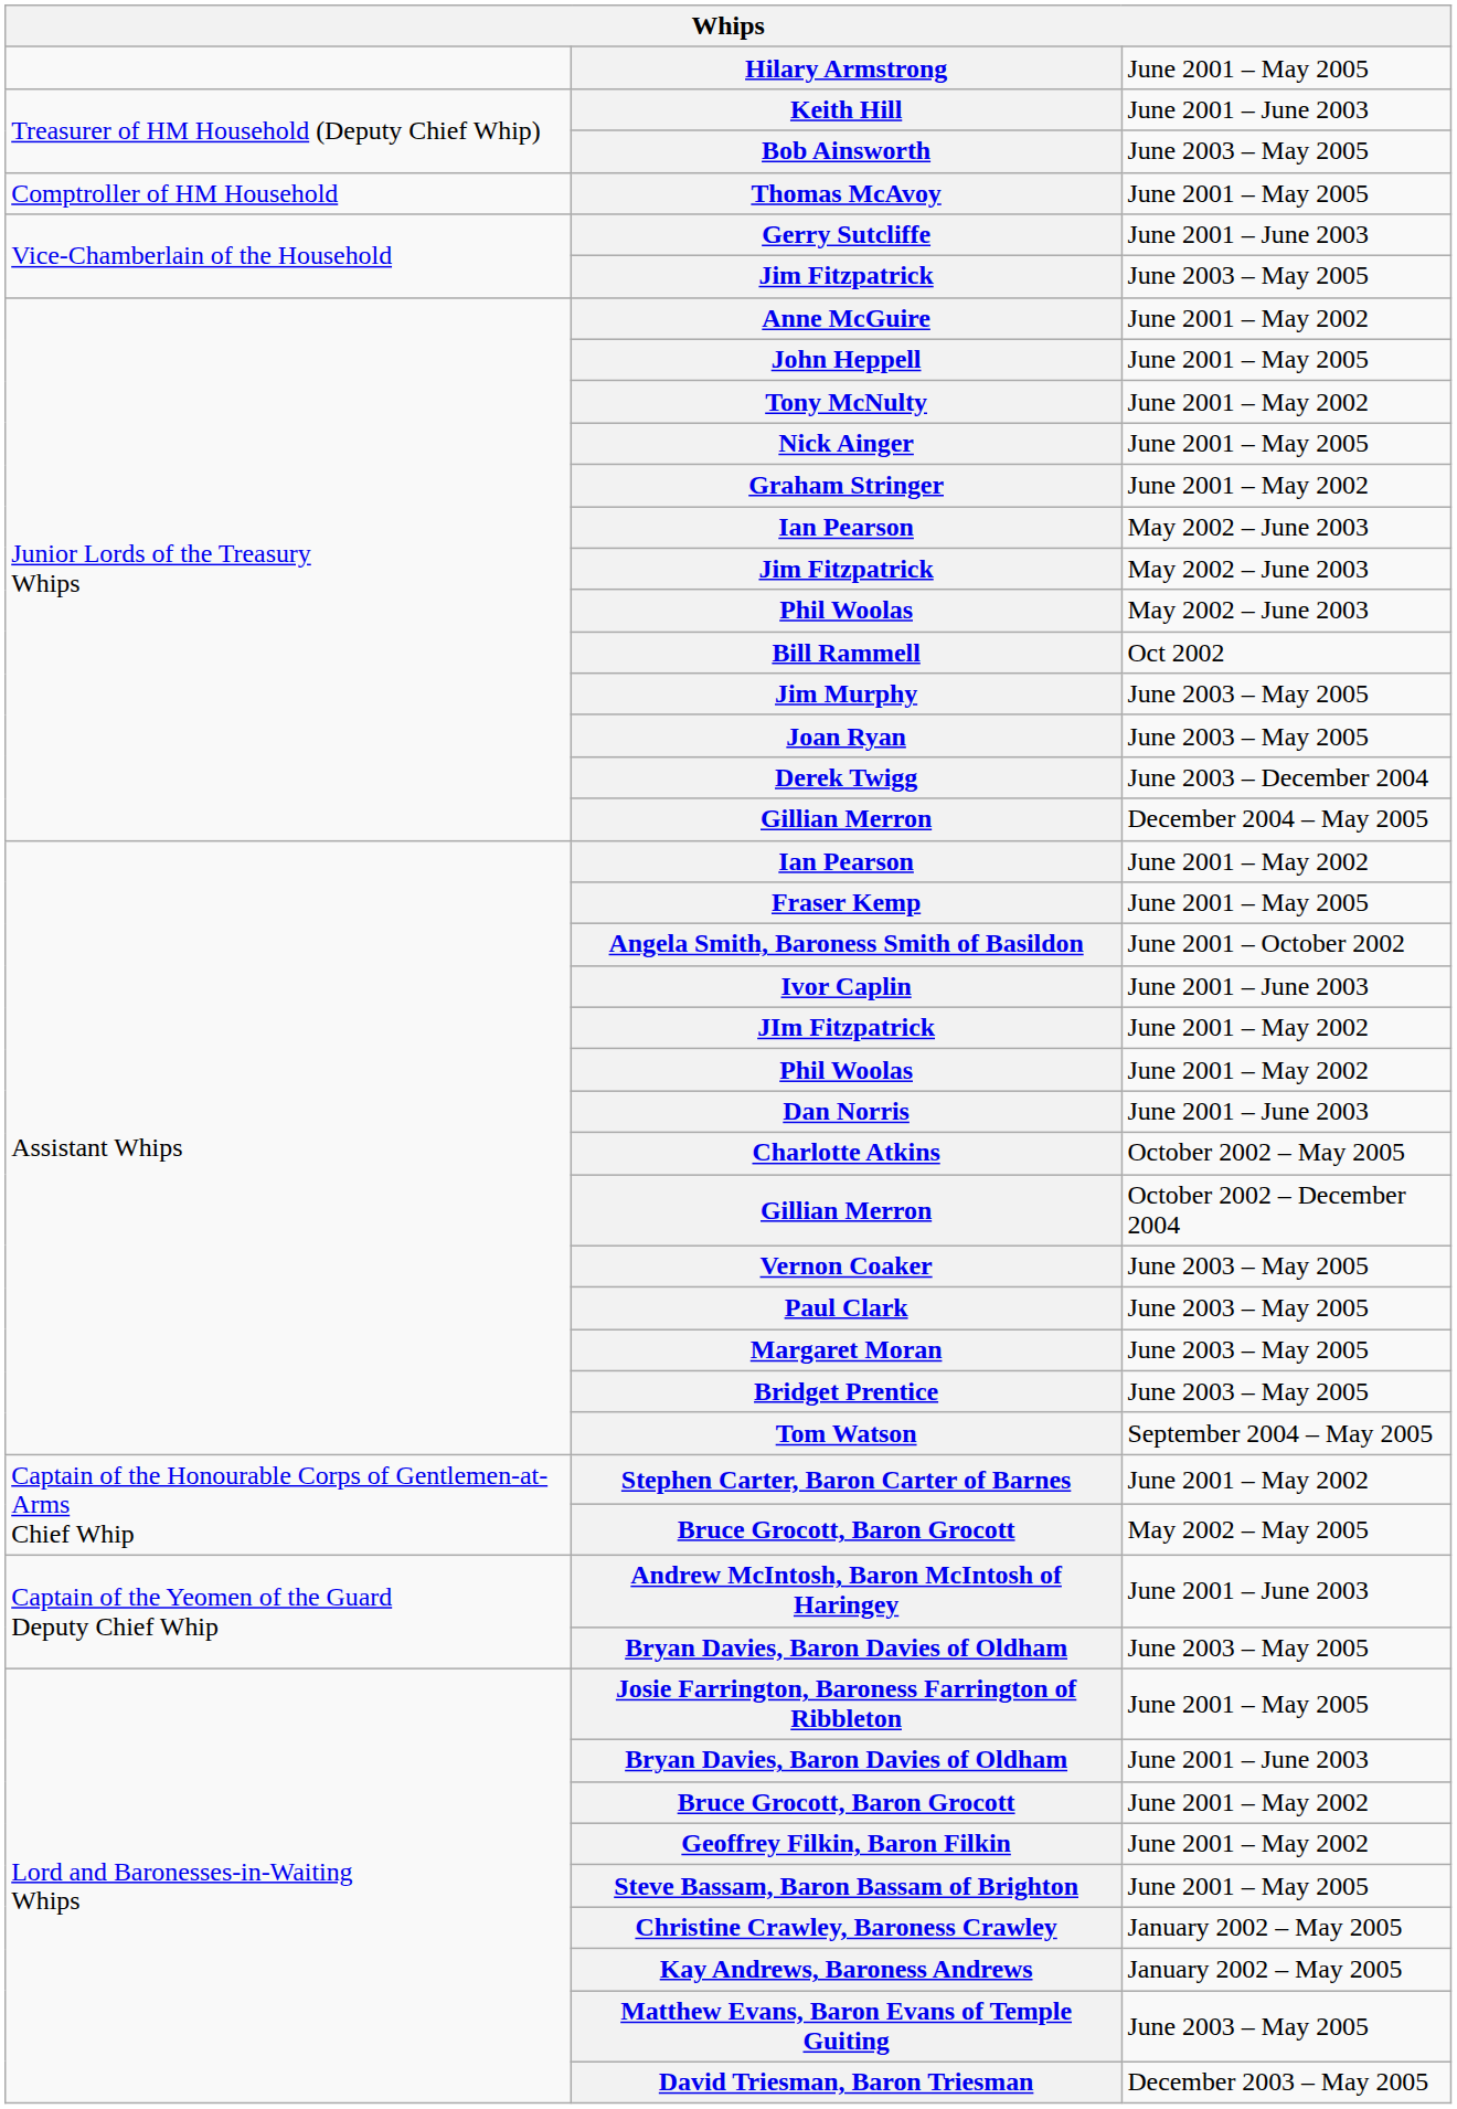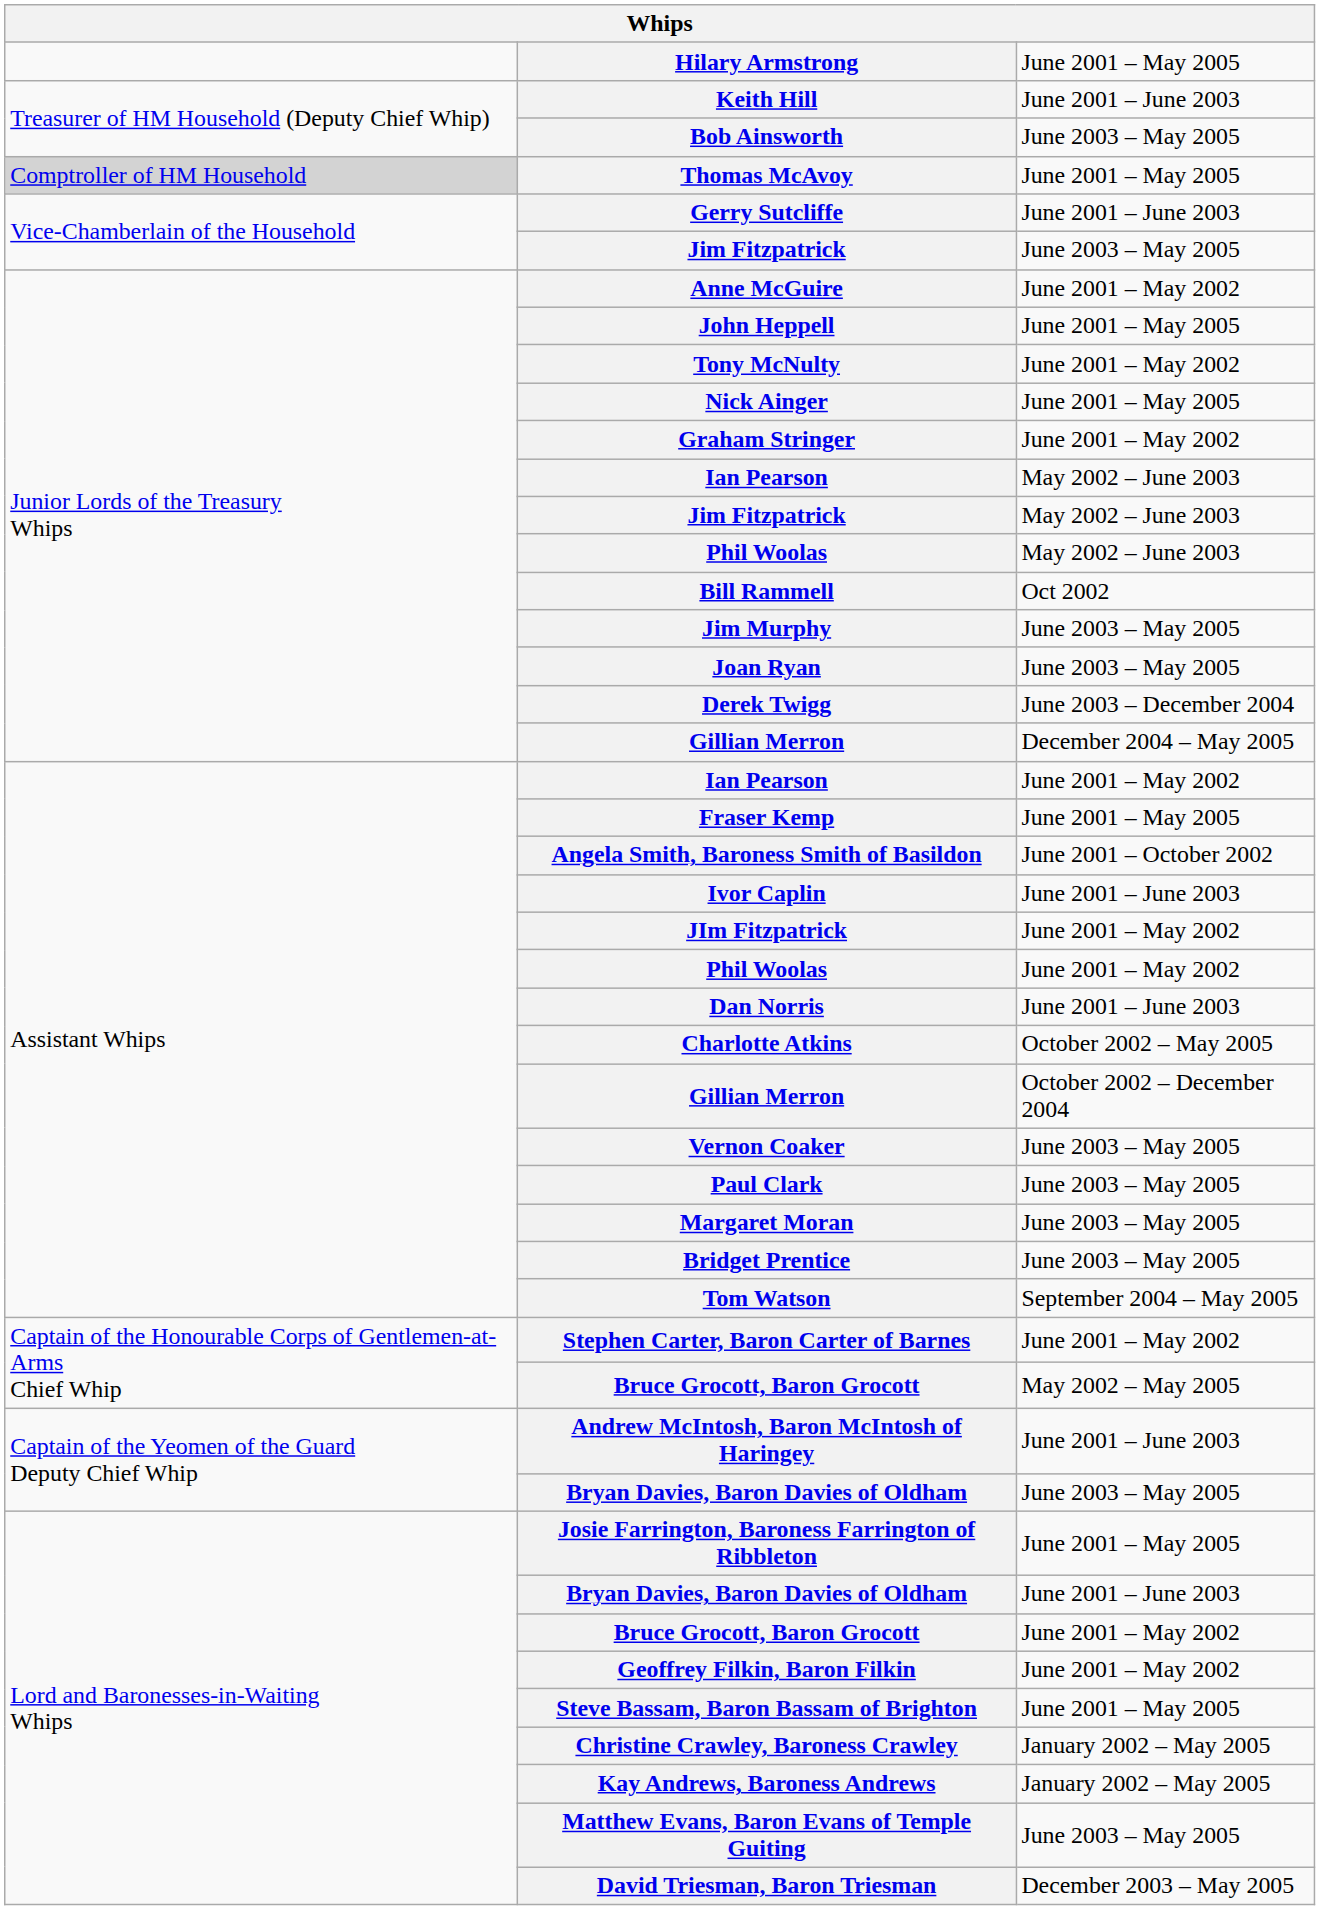Thomas McAvoy | column 1: no background -> lightgrey background
